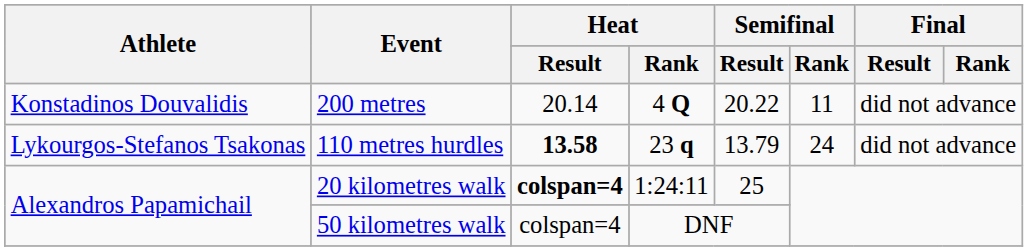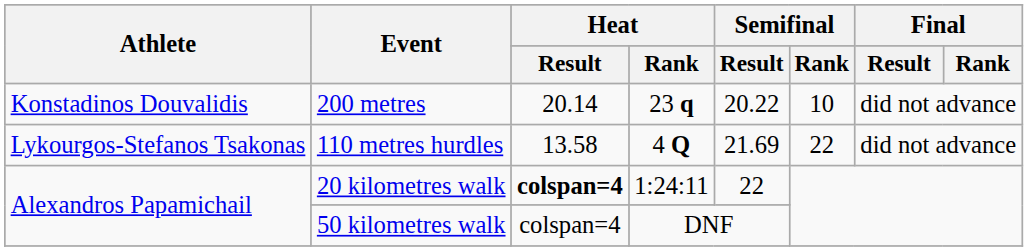200 metres | Heat / Rank: 4 Q -> 23 q
200 metres | Semifinal / Rank: 11 -> 10
110 metres hurdles | Heat / Result: bold -> normal
110 metres hurdles | Heat / Rank: 23 q -> 4 Q
110 metres hurdles | Semifinal / Result: 13.79 -> 21.69
110 metres hurdles | Semifinal / Rank: 24 -> 22
20 kilometres walk | Semifinal / Result: 25 -> 22
